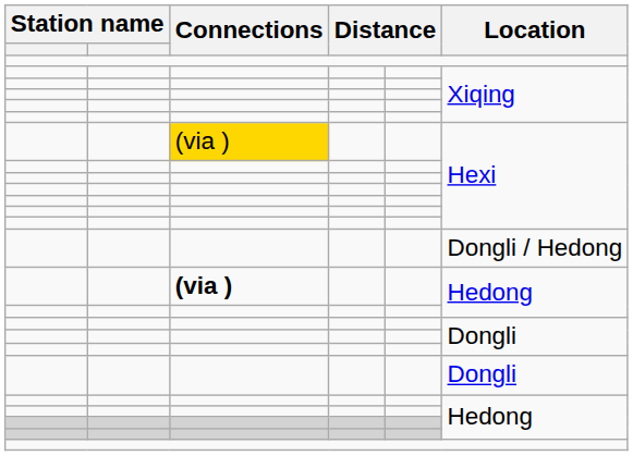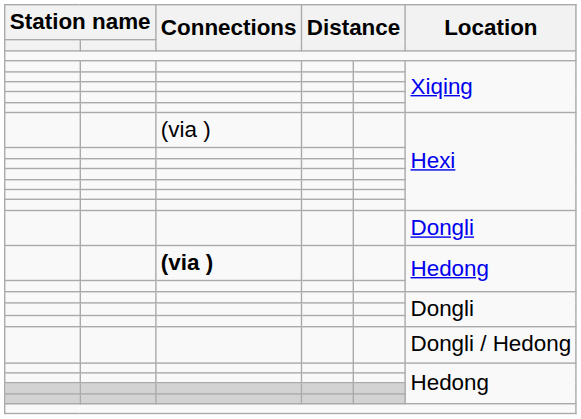row 9 | Connections: gold background -> no background
row 16 | Location: Dongli / Hedong -> Dongli
row 22 | Location: Dongli -> Dongli / Hedong
